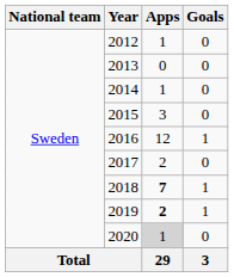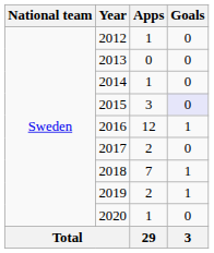2015 | Goals: no background -> lavender background
2018 | Apps: bold -> normal
2019 | Apps: bold -> normal
2020 | Apps: lightgrey background -> no background
